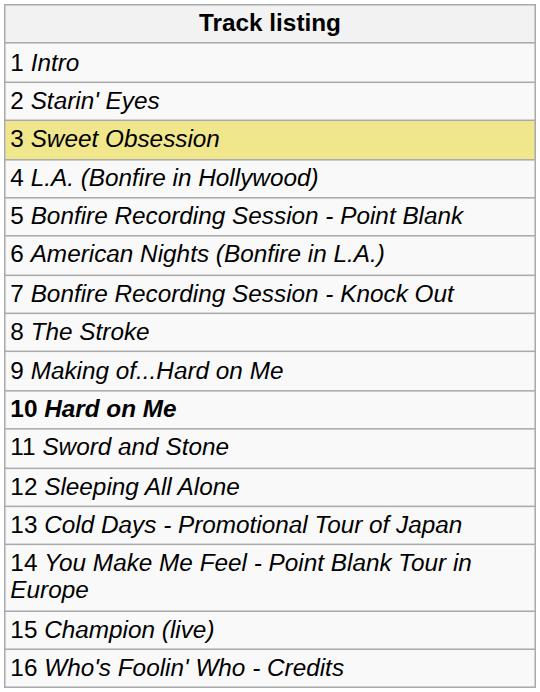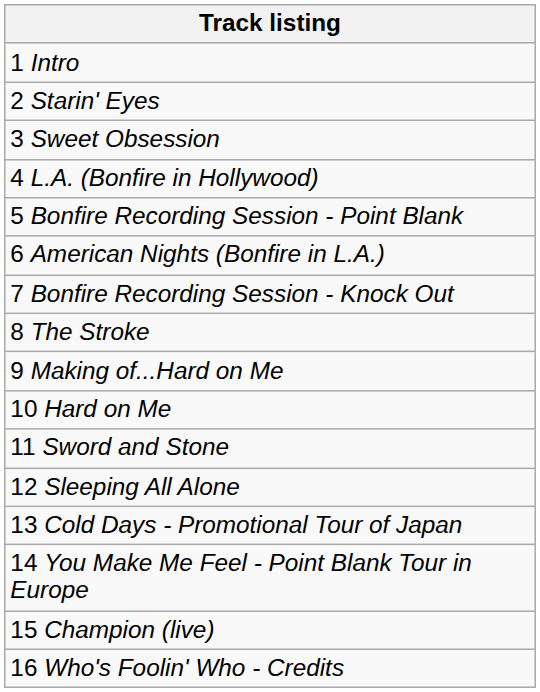row 4 | column 1: khaki background -> no background
row 11 | column 1: bold -> normal
